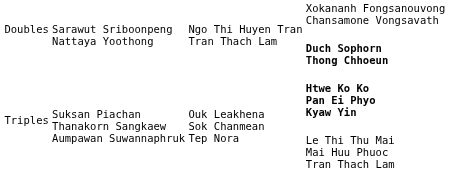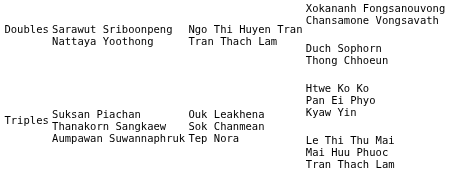Duch Sophorn Thong Chhoeun | column 4: bold -> normal
Htwe Ko Ko Pan Ei Phyo Kyaw Yin | column 4: bold -> normal
